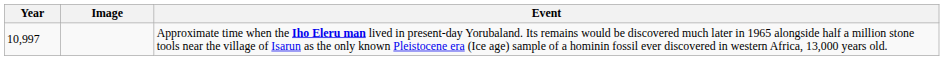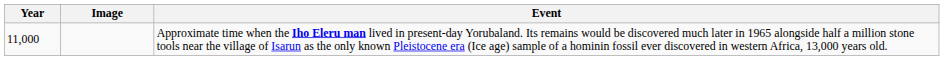row 2 | Year: 10,997 -> 11,000
